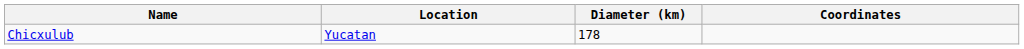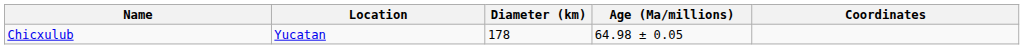+ column: Age (Ma/millions) | 64.98 ± 0.05
